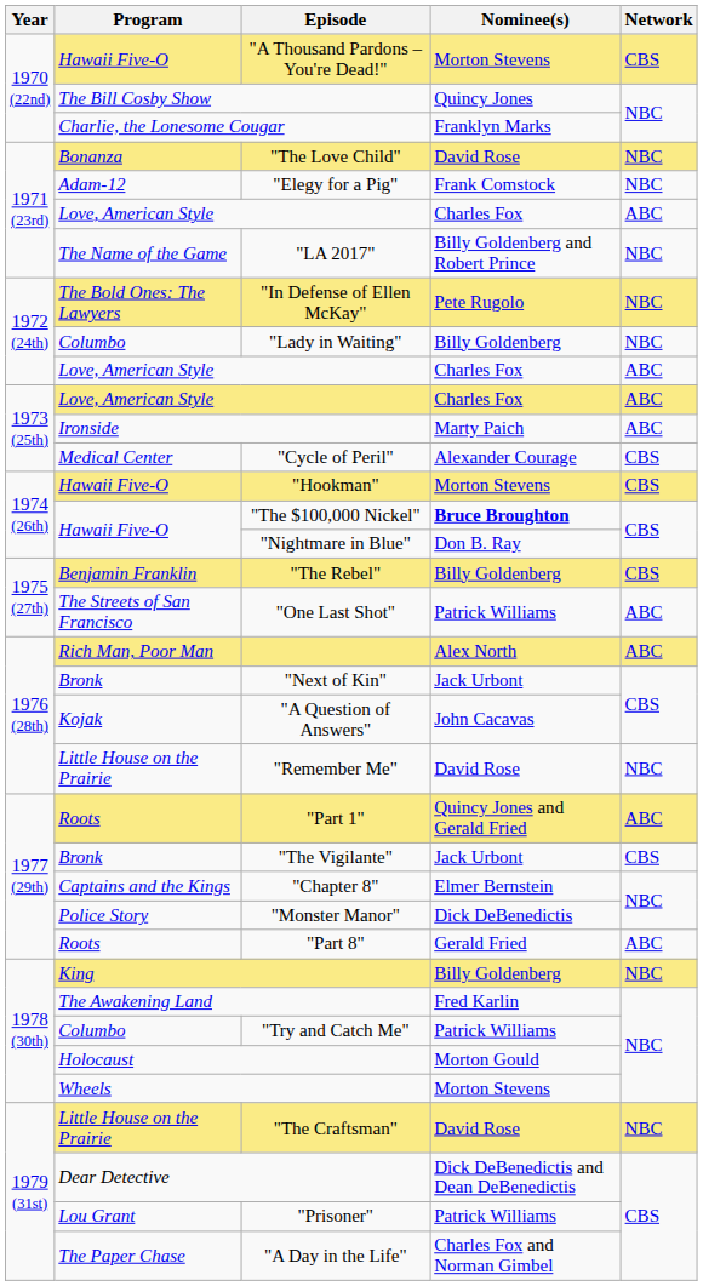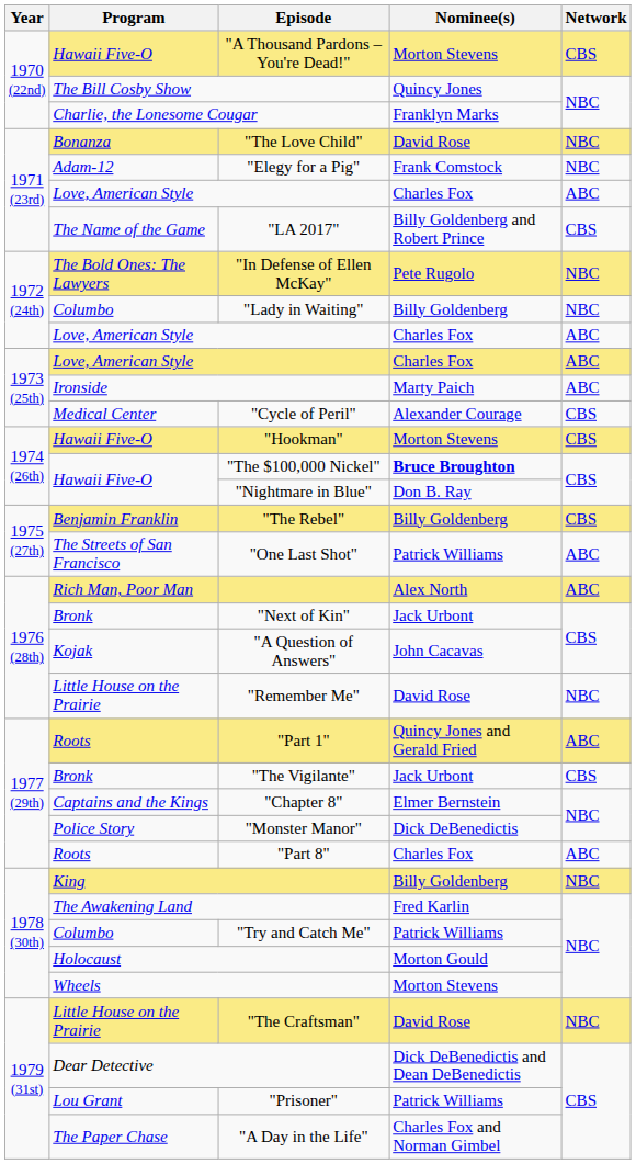"LA 2017" | Network: NBC -> CBS
"Part 8" | Nominee(s): Gerald Fried -> Charles Fox
